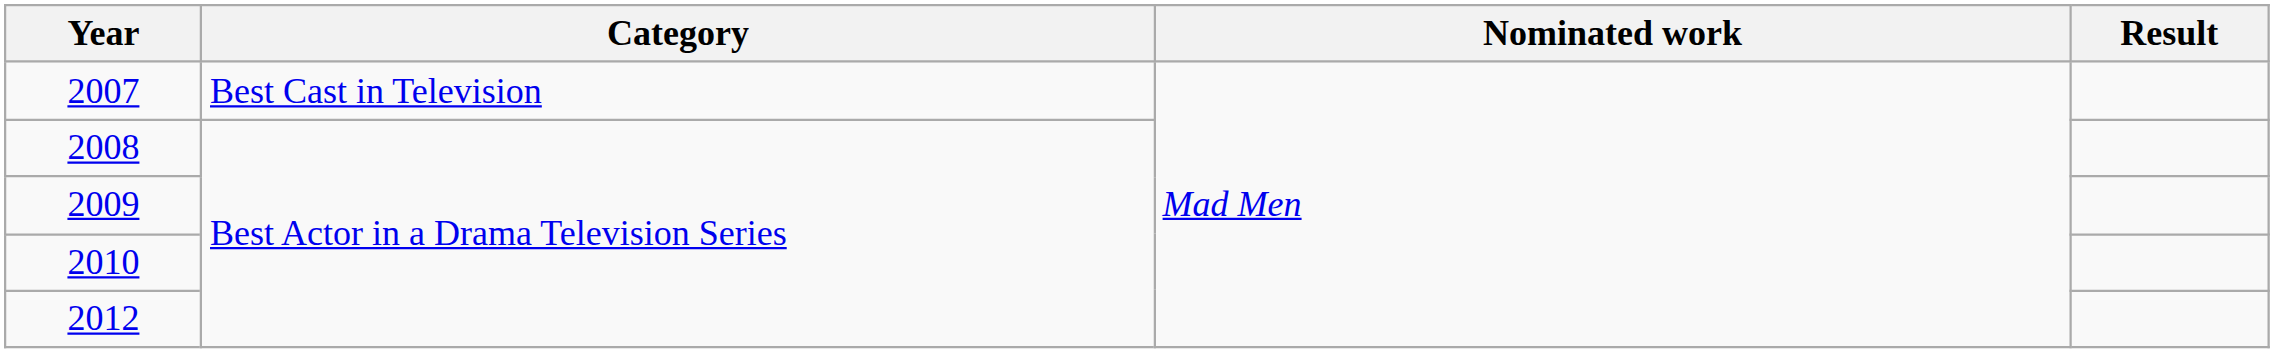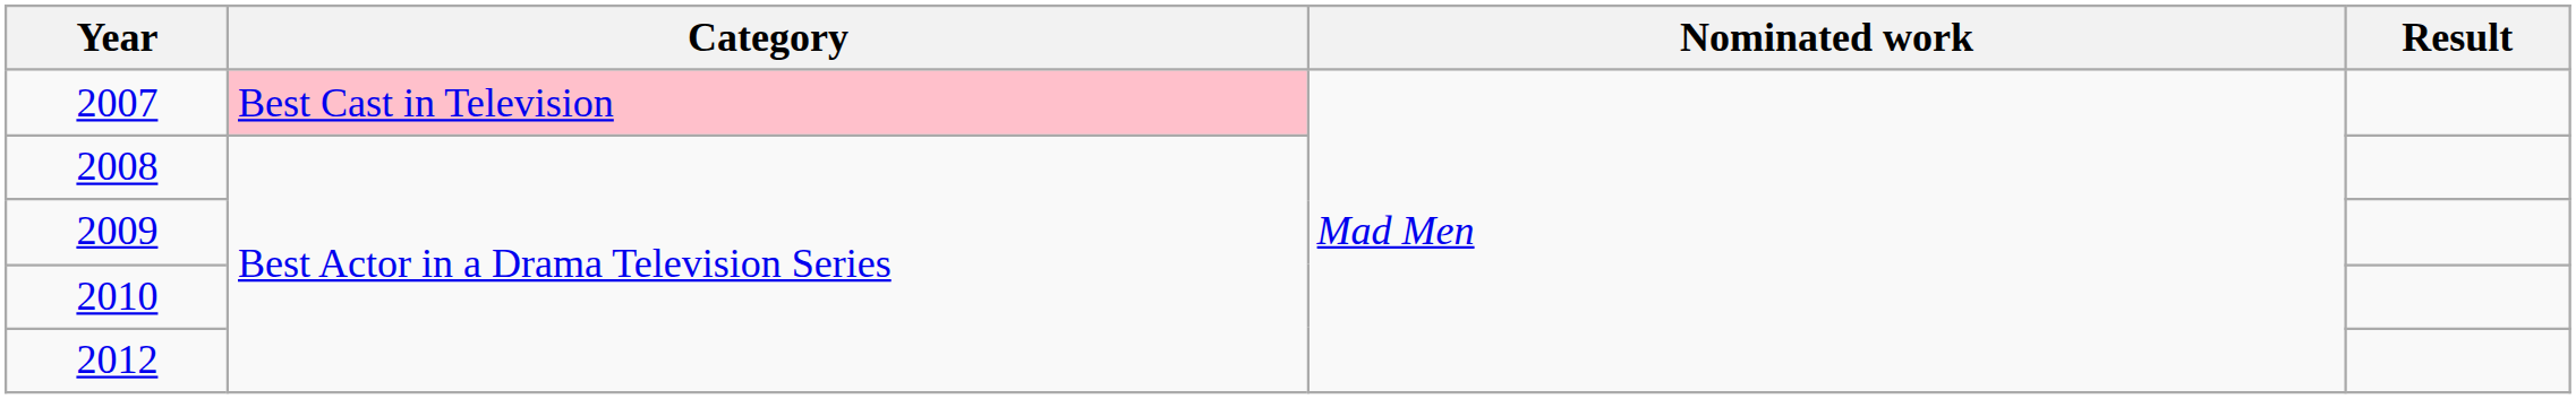2007 | Category: no background -> pink background
